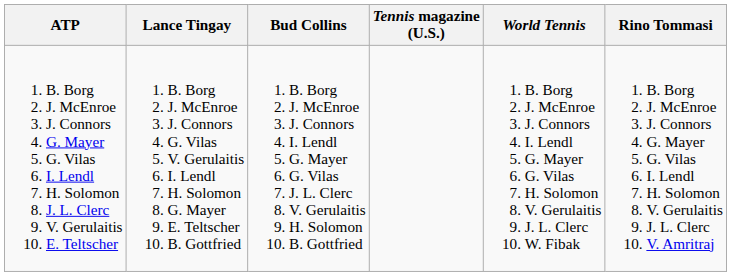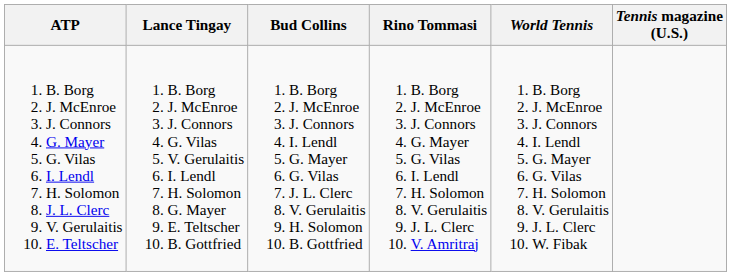columns swapped: Rino Tommasi <-> Tennis magazine (U.S.)
